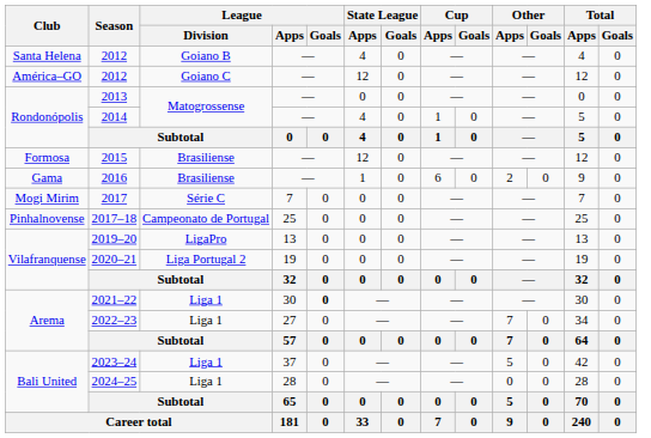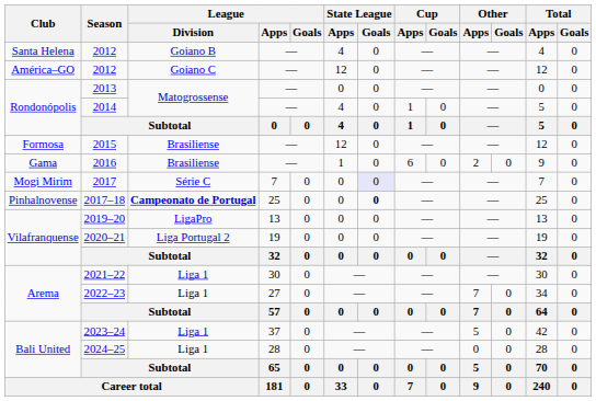2017 | State League / Goals: no background -> lavender background
2017–18 | League / Division: normal -> bold
2017–18 | State League / Goals: normal -> bold
2021–22 | League / Goals: bold -> normal
